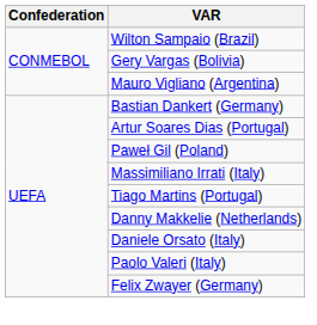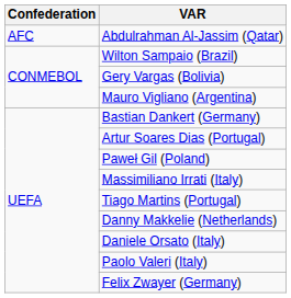+ row: AFC | Abdulrahman Al-Jassim (Qatar)
